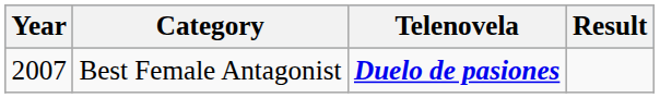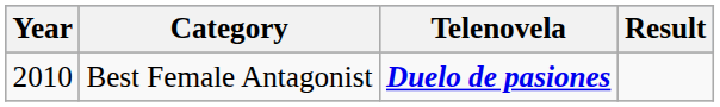Best Female Antagonist | Year: 2007 -> 2010
